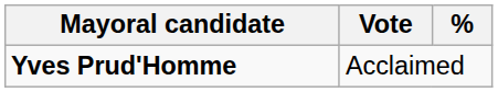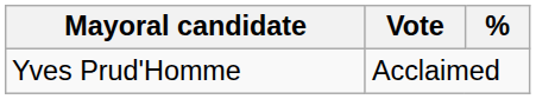Yves Prud'Homme | Mayoral candidate: bold -> normal
